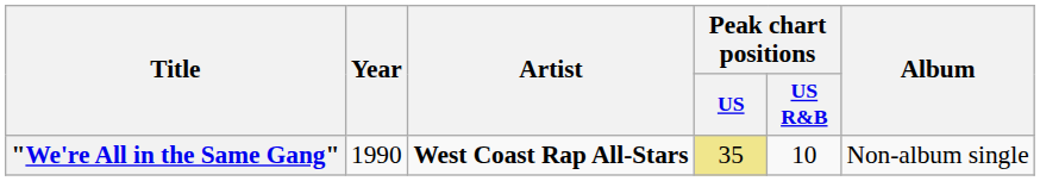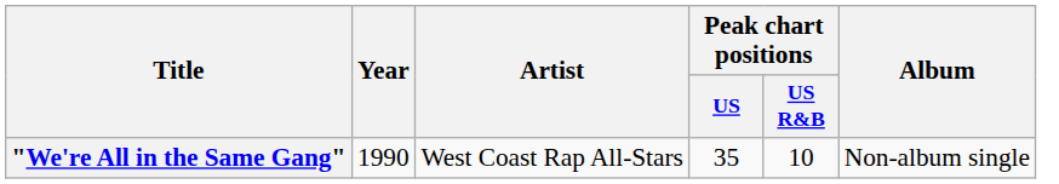row 3 | Artist: bold -> normal
row 3 | Peak chart positions / US: khaki background -> no background
